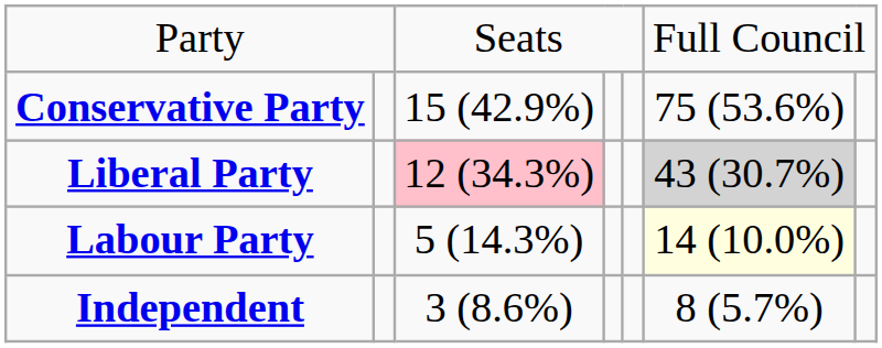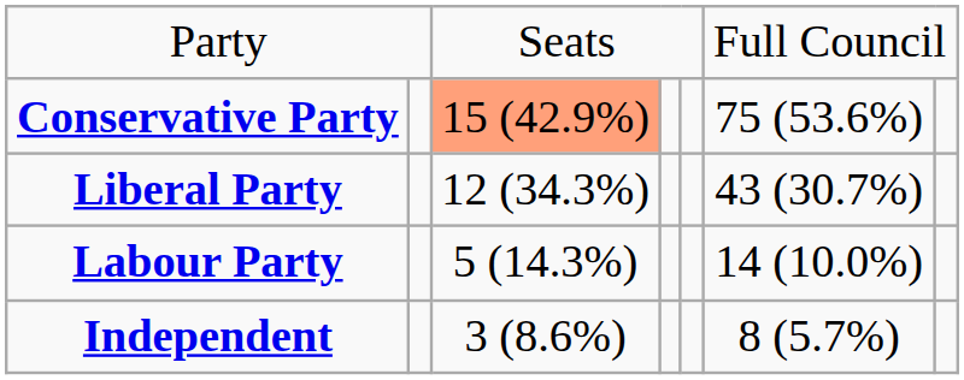Conservative Party | column 3: no background -> lightsalmon background
Liberal Party | column 3: pink background -> no background
Liberal Party | column 6: lightgrey background -> no background
Labour Party | column 6: lightyellow background -> no background
